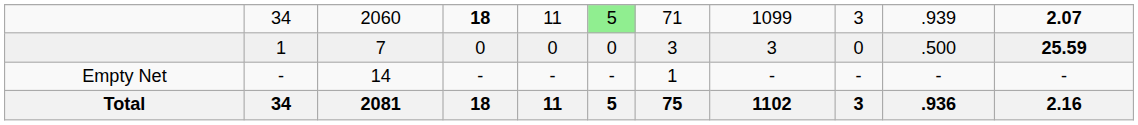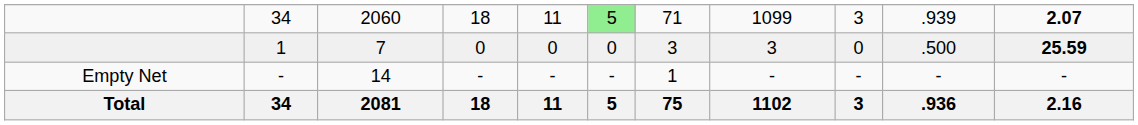34 / 2060 | column 4: bold -> normal
